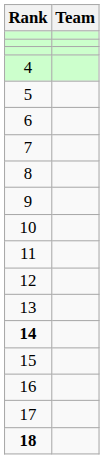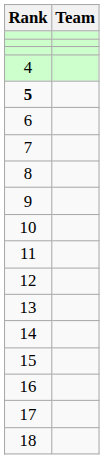row 6 | Rank: normal -> bold
row 15 | Rank: bold -> normal
row 19 | Rank: bold -> normal
